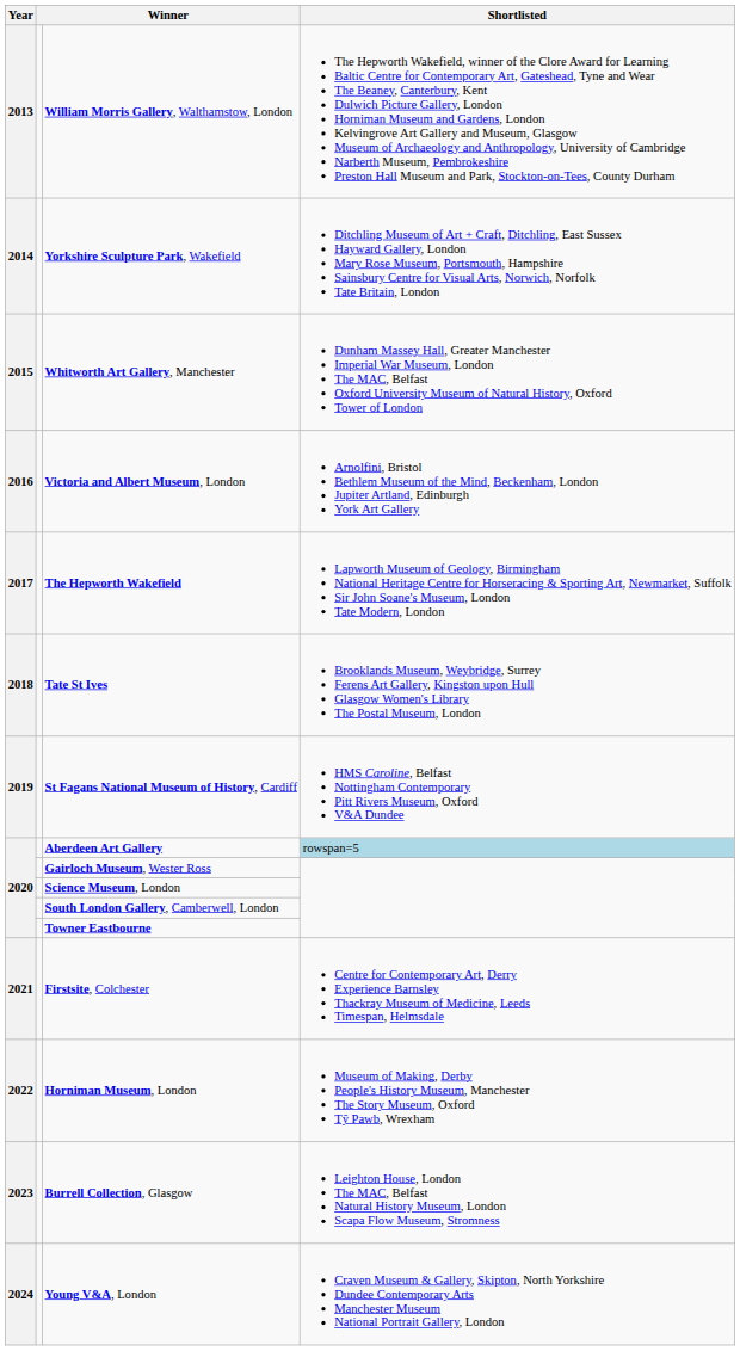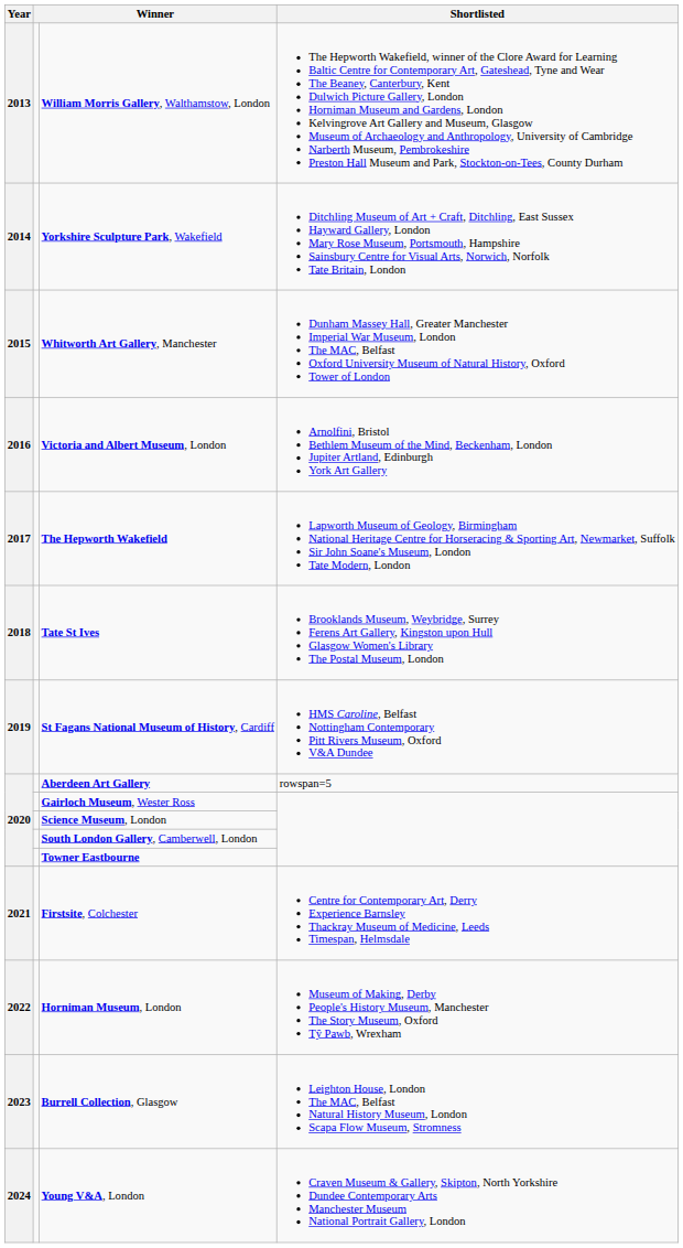Aberdeen Art Gallery | Shortlisted: lightblue background -> no background
